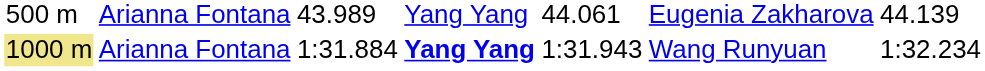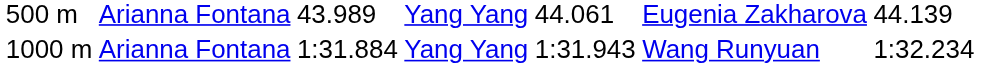row 2 | column 1: khaki background -> no background
row 2 | column 4: bold -> normal
